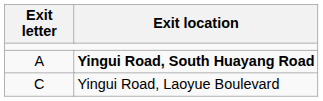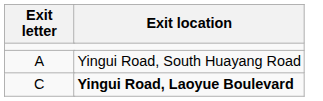Yingui Road, South Huayang Road | Exit location: bold -> normal
Yingui Road, Laoyue Boulevard | Exit location: normal -> bold
